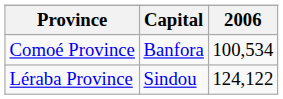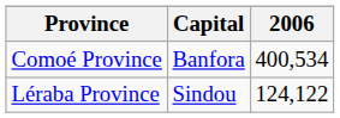Comoé Province | 2006: 100,534 -> 400,534
